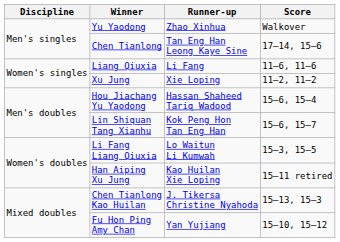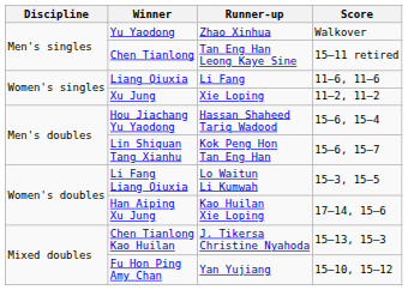Chen Tianlong | Score: 17–14, 15–6 -> 15–11 retired
Han Aiping Xu Jung | Score: 15–11 retired -> 17–14, 15–6
